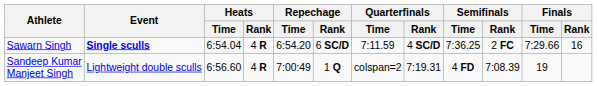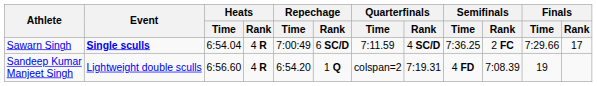Sawarn Singh | Repechage / Time: 6:54.20 -> 7:00:49
Sawarn Singh | Finals / Rank: 16 -> 17
Sandeep Kumar Manjeet Singh | Repechage / Time: 7:00:49 -> 6:54.20
